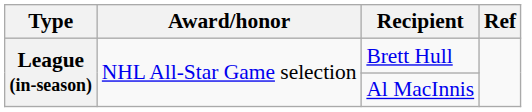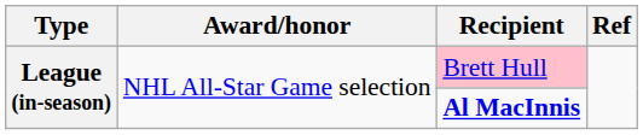row 2 | Recipient: no background -> pink background
row 3 | Recipient: normal -> bold
